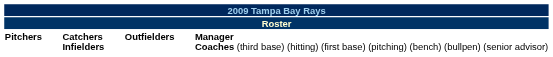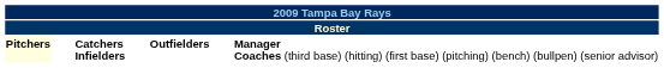Pitchers | column 1: no background -> lightyellow background
